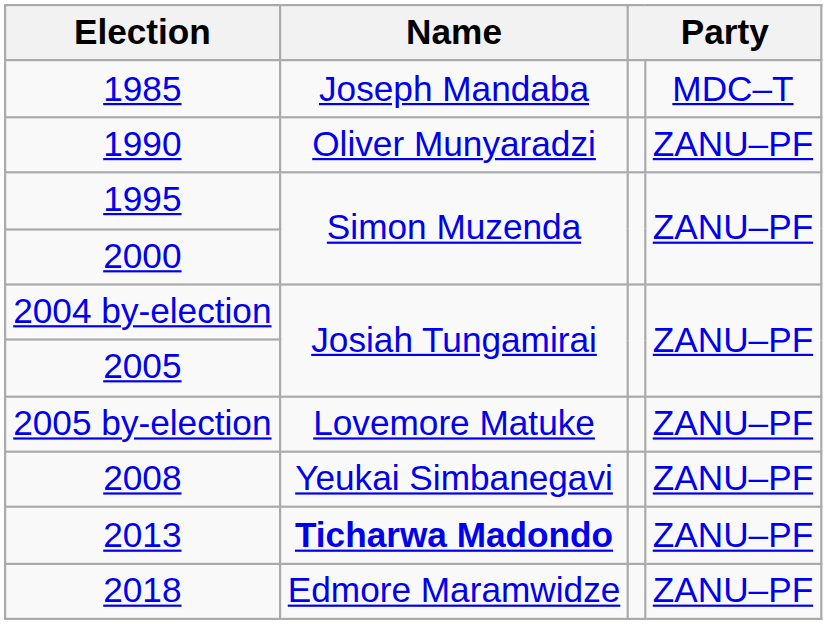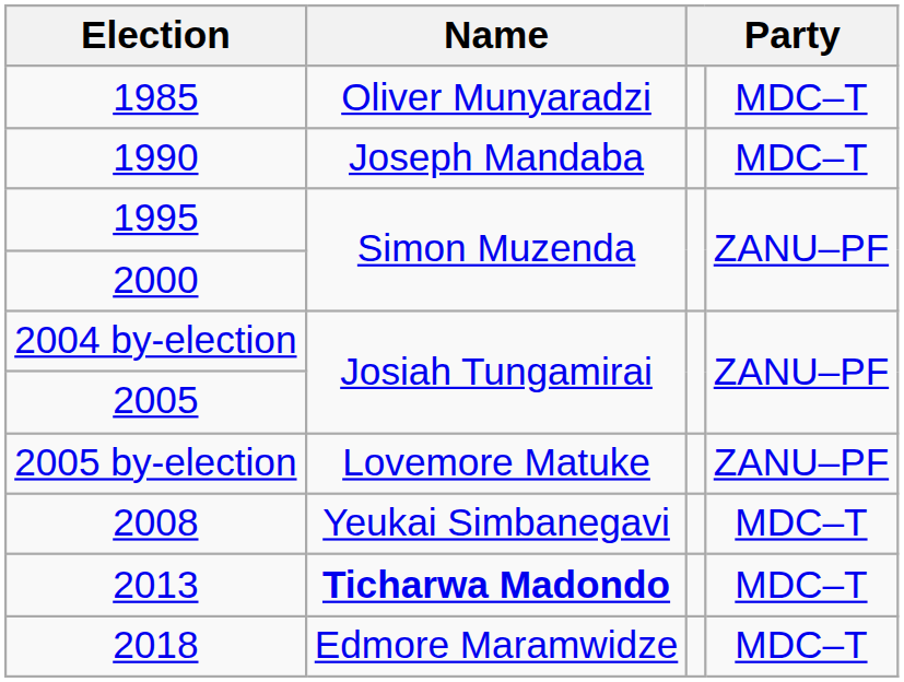1985 | Name: Joseph Mandaba -> Oliver Munyaradzi
1990 | Name: Oliver Munyaradzi -> Joseph Mandaba
1990 | column 4: ZANU–PF -> MDC–T
2008 | column 4: ZANU–PF -> MDC–T
2013 | column 4: ZANU–PF -> MDC–T
2018 | column 4: ZANU–PF -> MDC–T
